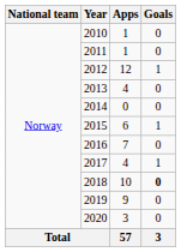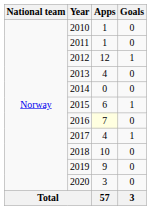2016 | Apps: no background -> lightyellow background
2018 | Goals: bold -> normal
